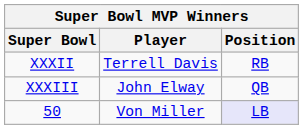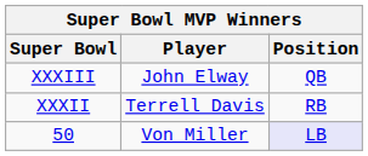rows swapped: XXXII <-> XXXIII
